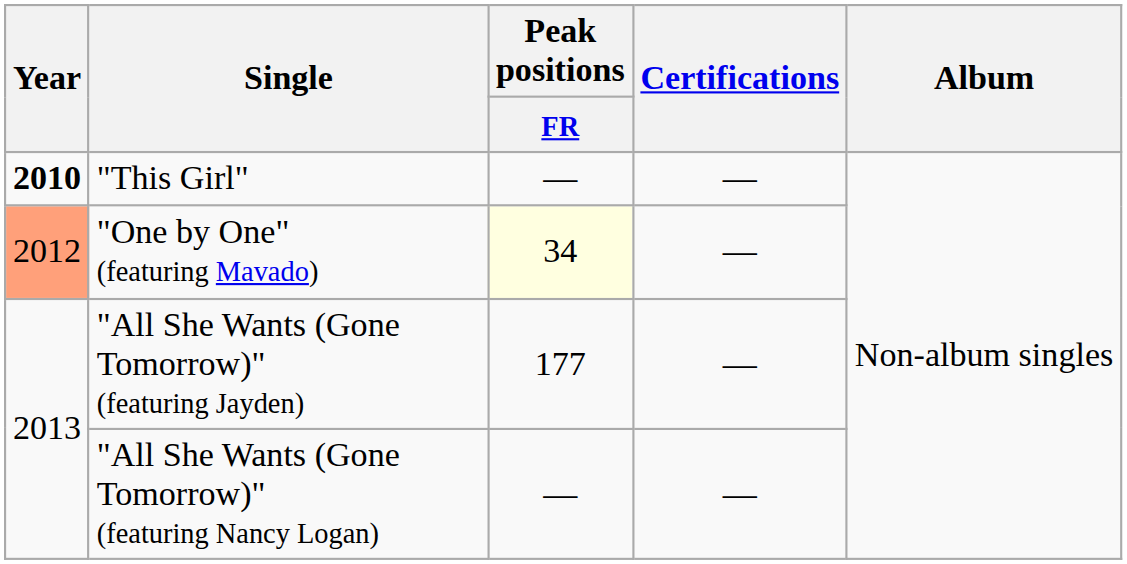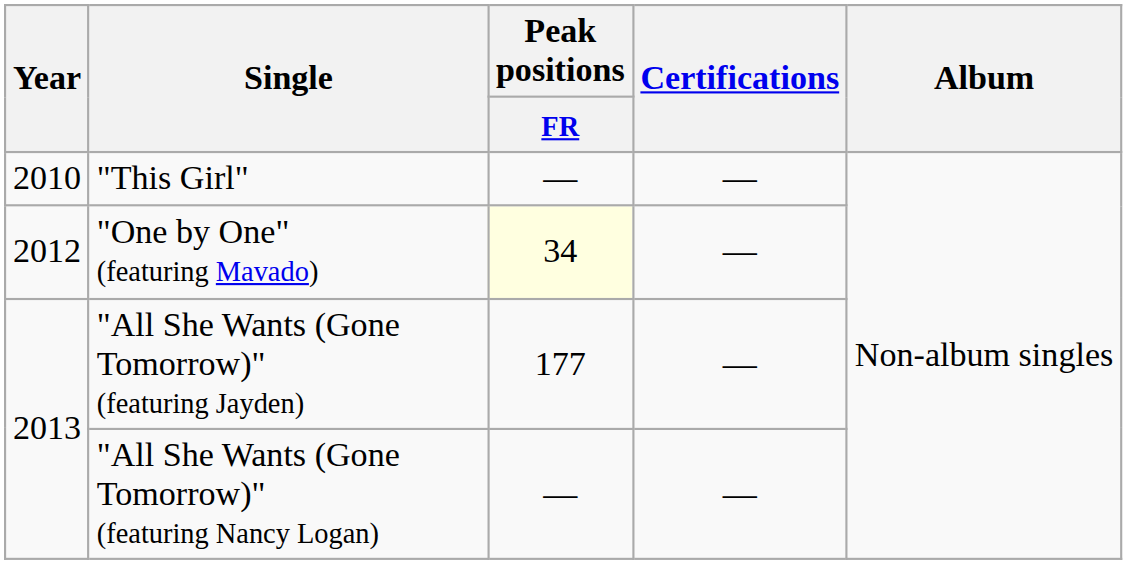"This Girl" | Year: bold -> normal
"One by One" (featuring Mavado) | Year: lightsalmon background -> no background
